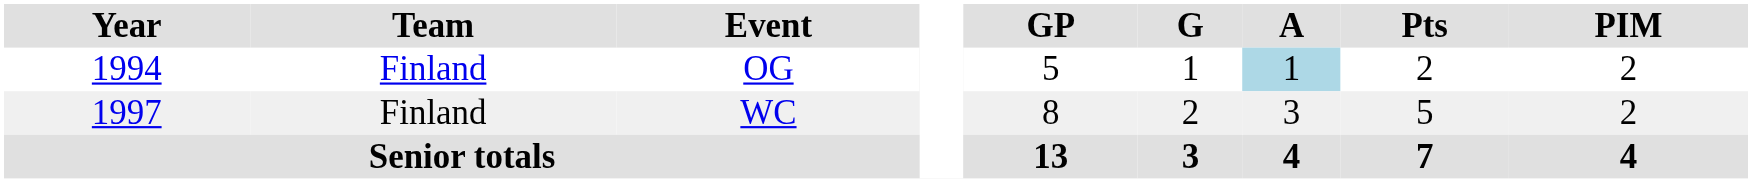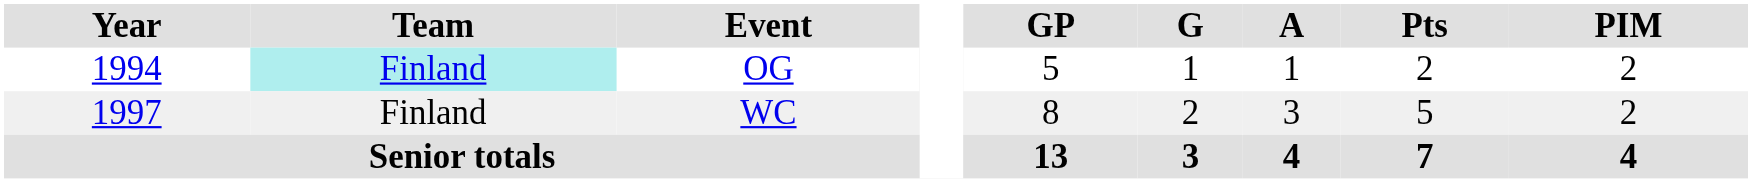OG | Team: no background -> paleturquoise background
OG | A: lightblue background -> no background
